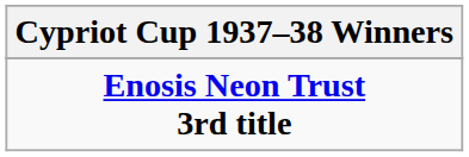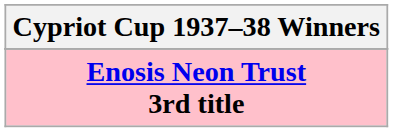row 2 | column 1: no background -> pink background
